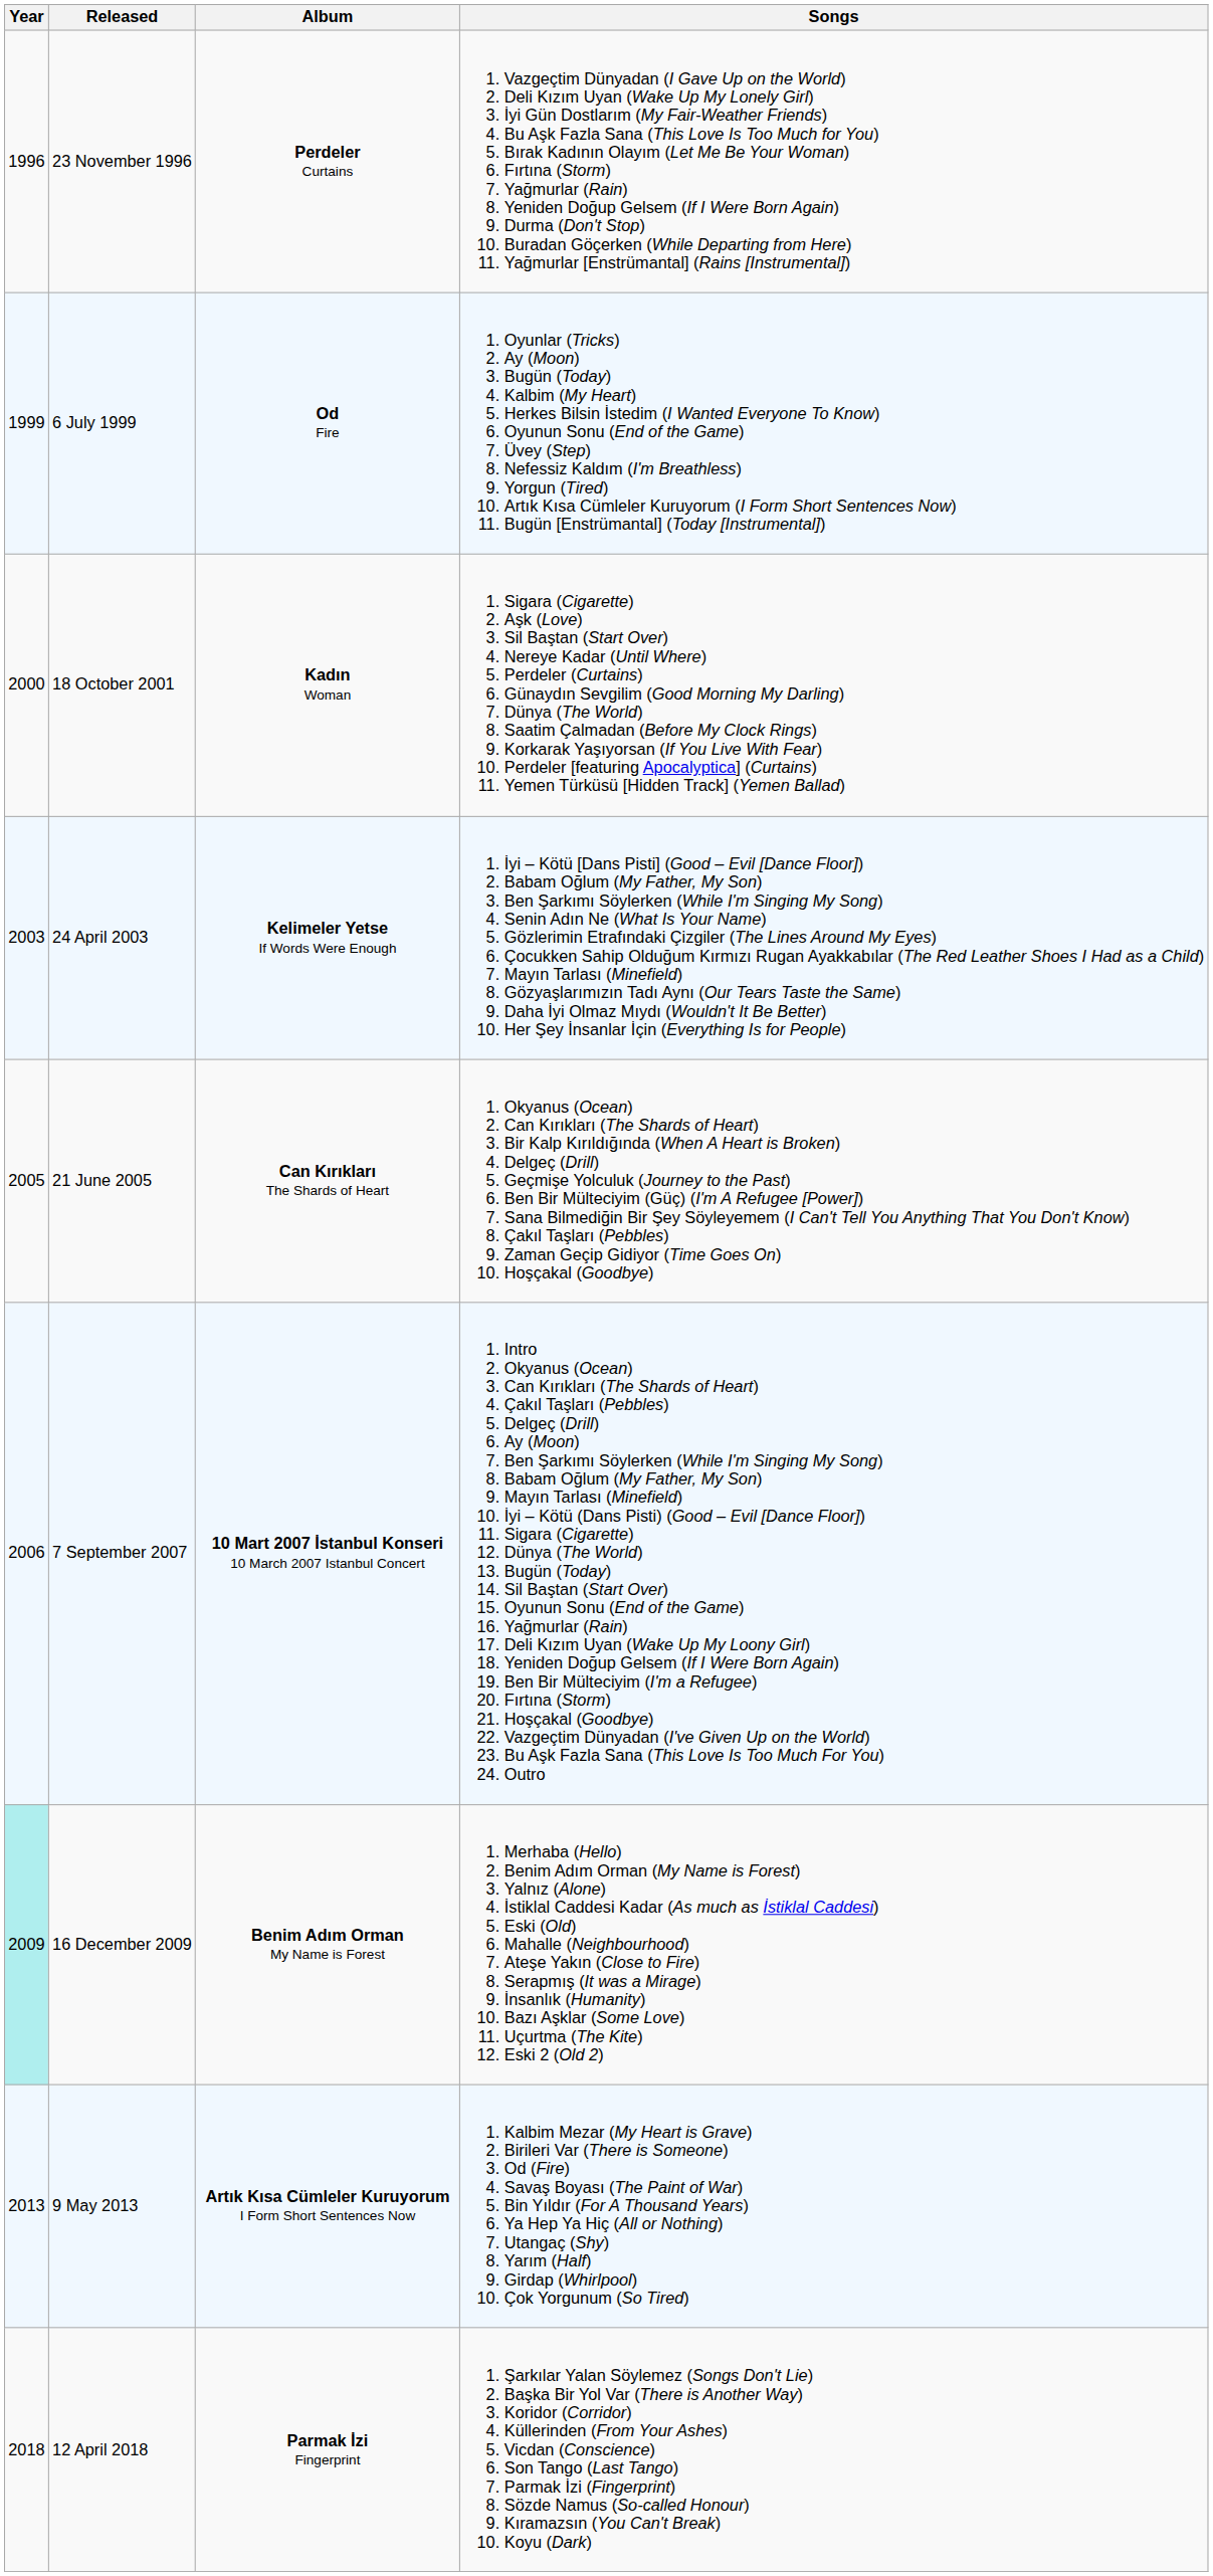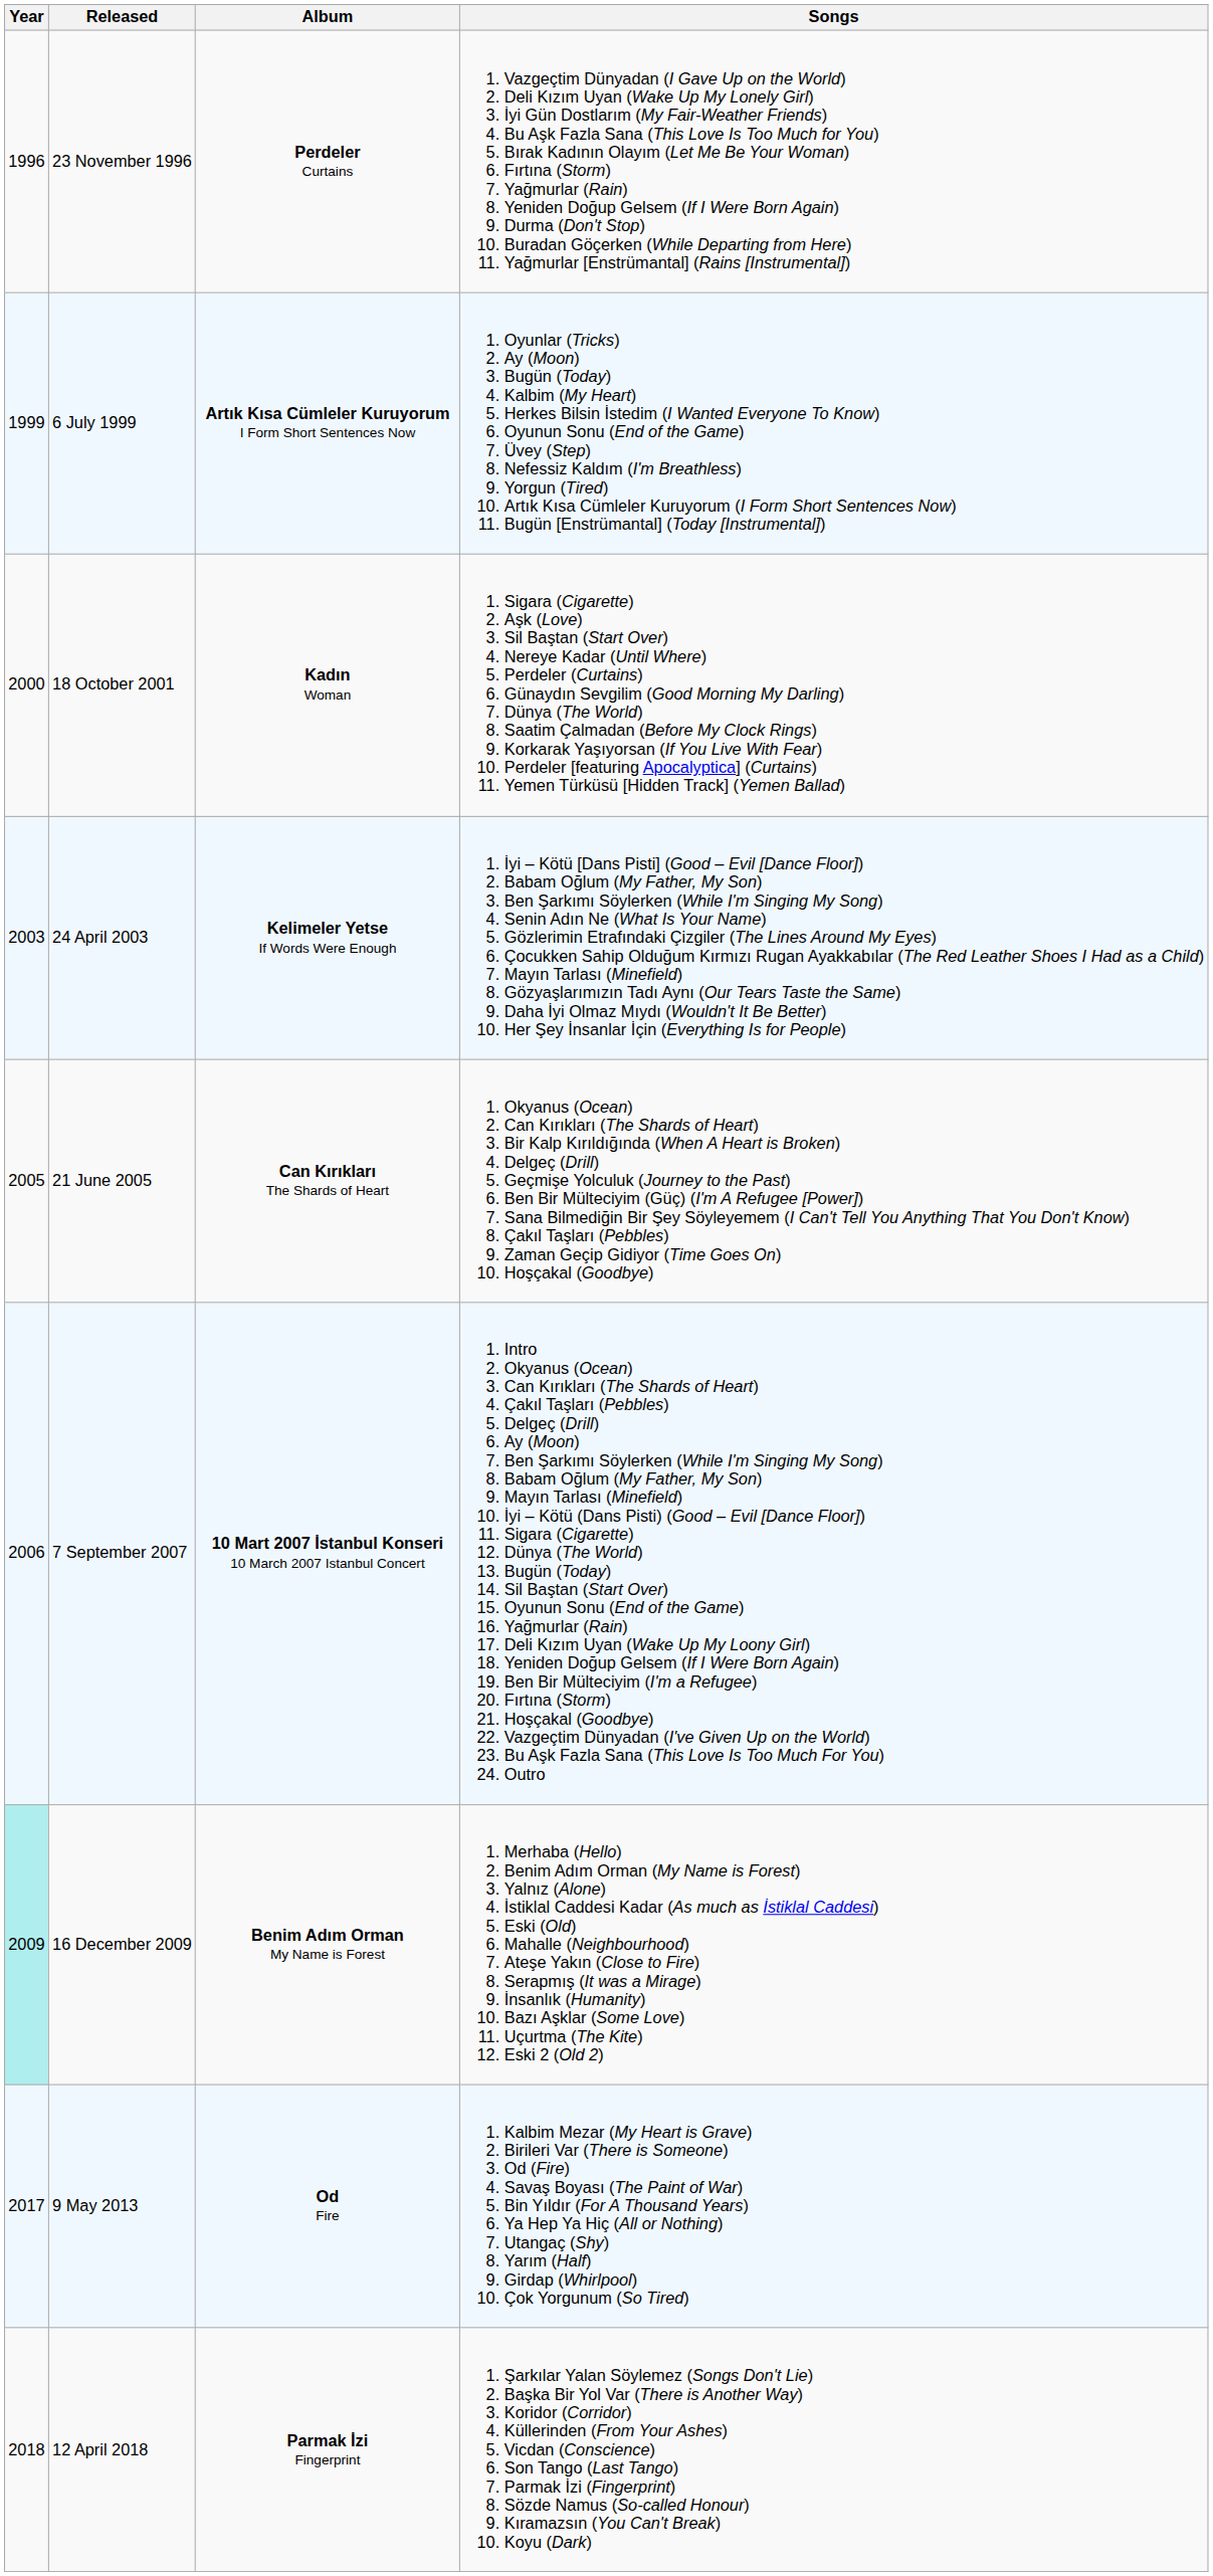6 July 1999 | Album: Od Fire -> Artık Kısa Cümleler Kuruyorum I Form Short Sentences Now
9 May 2013 | Year: 2013 -> 2017
9 May 2013 | Album: Artık Kısa Cümleler Kuruyorum I Form Short Sentences Now -> Od Fire
